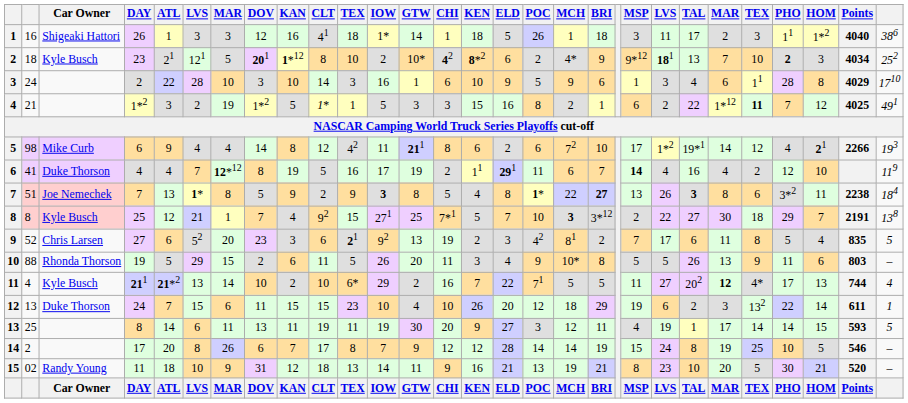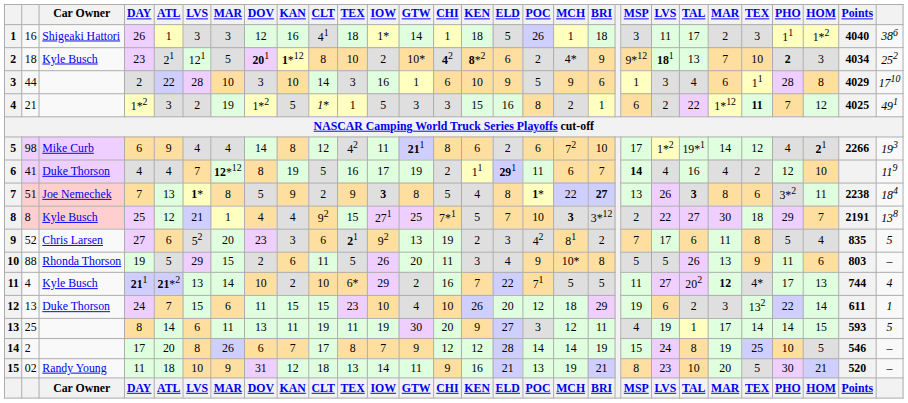row 4 | column 2: 24 -> 44
row 10 | DOV: 7 -> 4
